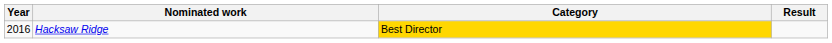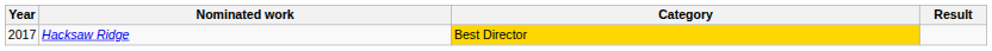Hacksaw Ridge | Year: 2016 -> 2017
